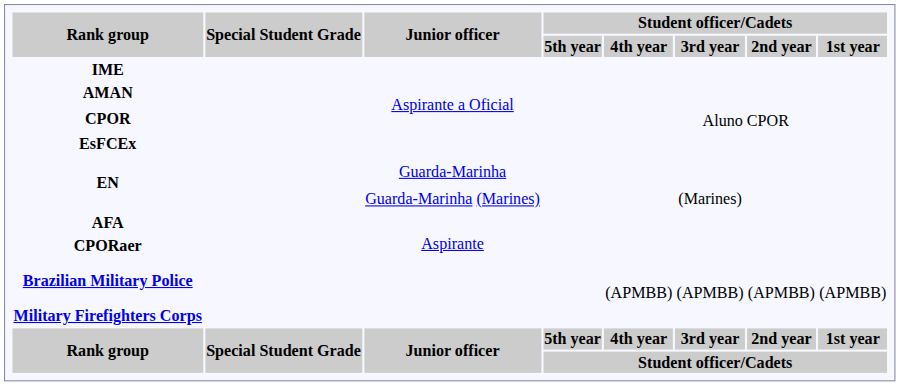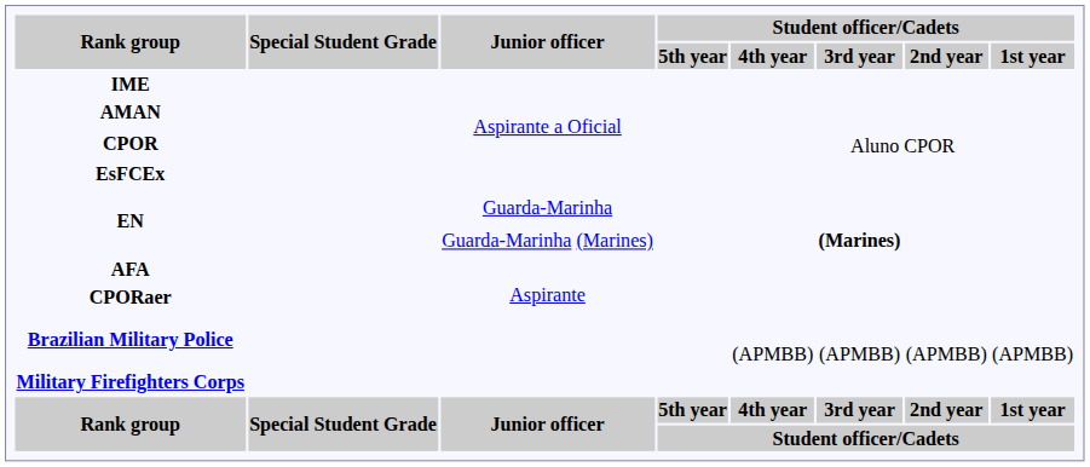EN / Guarda-Marinha (Marines) | Student officer/Cadets / 3rd year: normal -> bold
